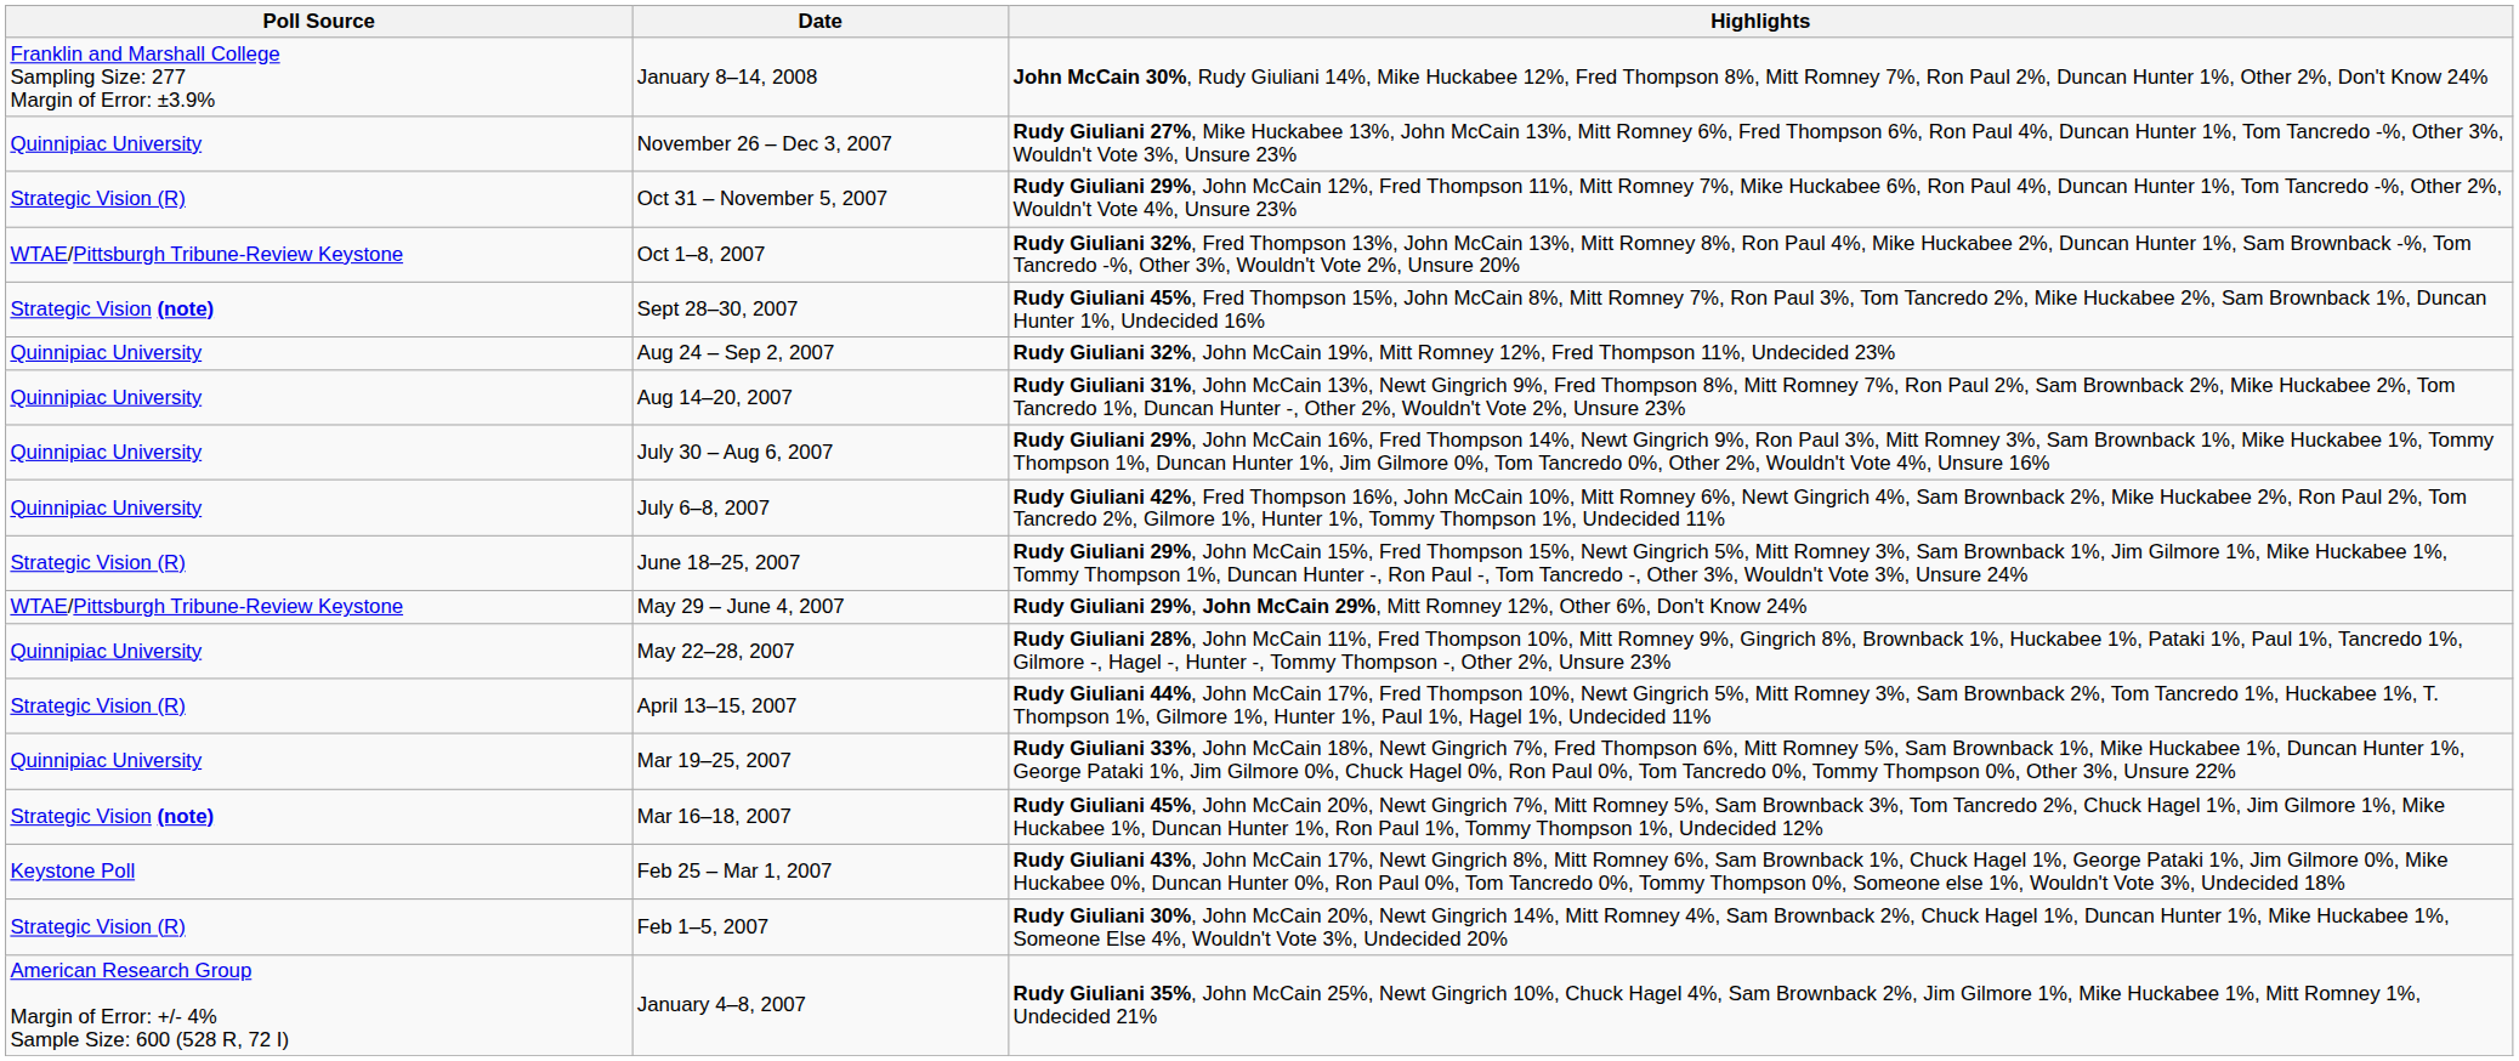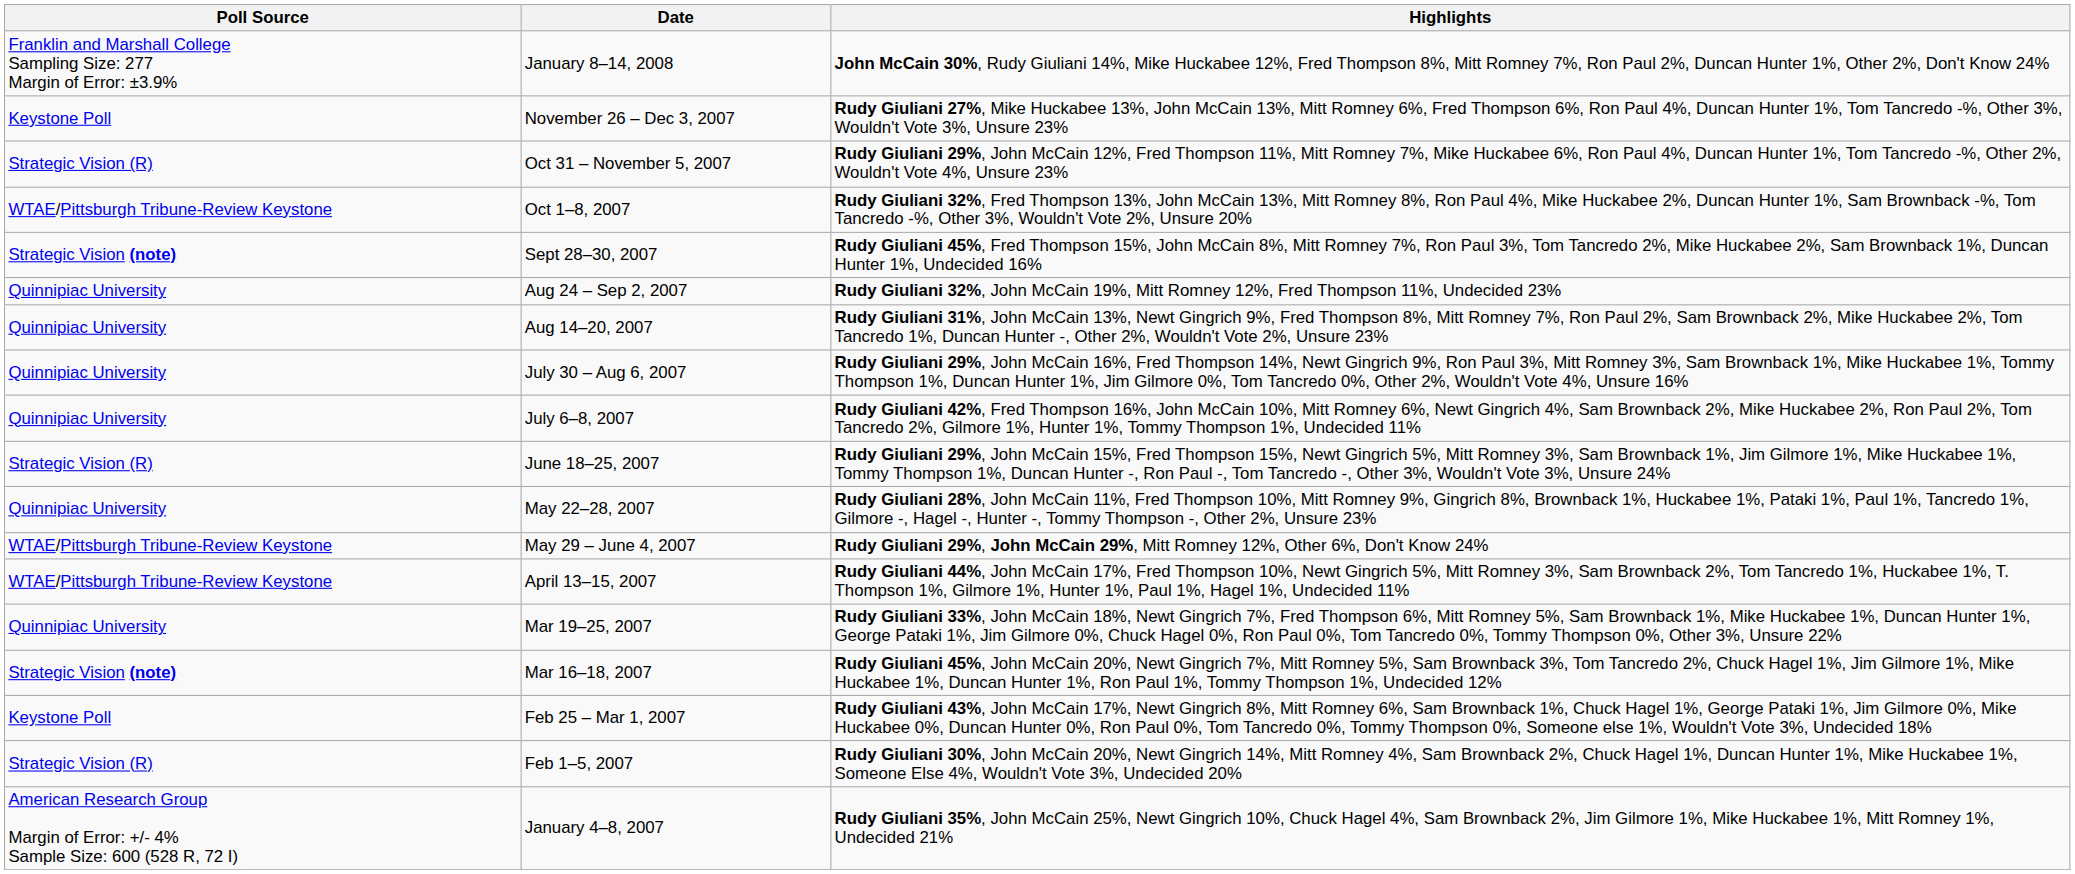November 26 – Dec 3, 2007 | Poll Source: Quinnipiac University -> Keystone Poll
rows swapped: May 29 – June 4, 2007 <-> May 22–28, 2007
April 13–15, 2007 | Poll Source: Strategic Vision (R) -> WTAE/Pittsburgh Tribune-Review Keystone
